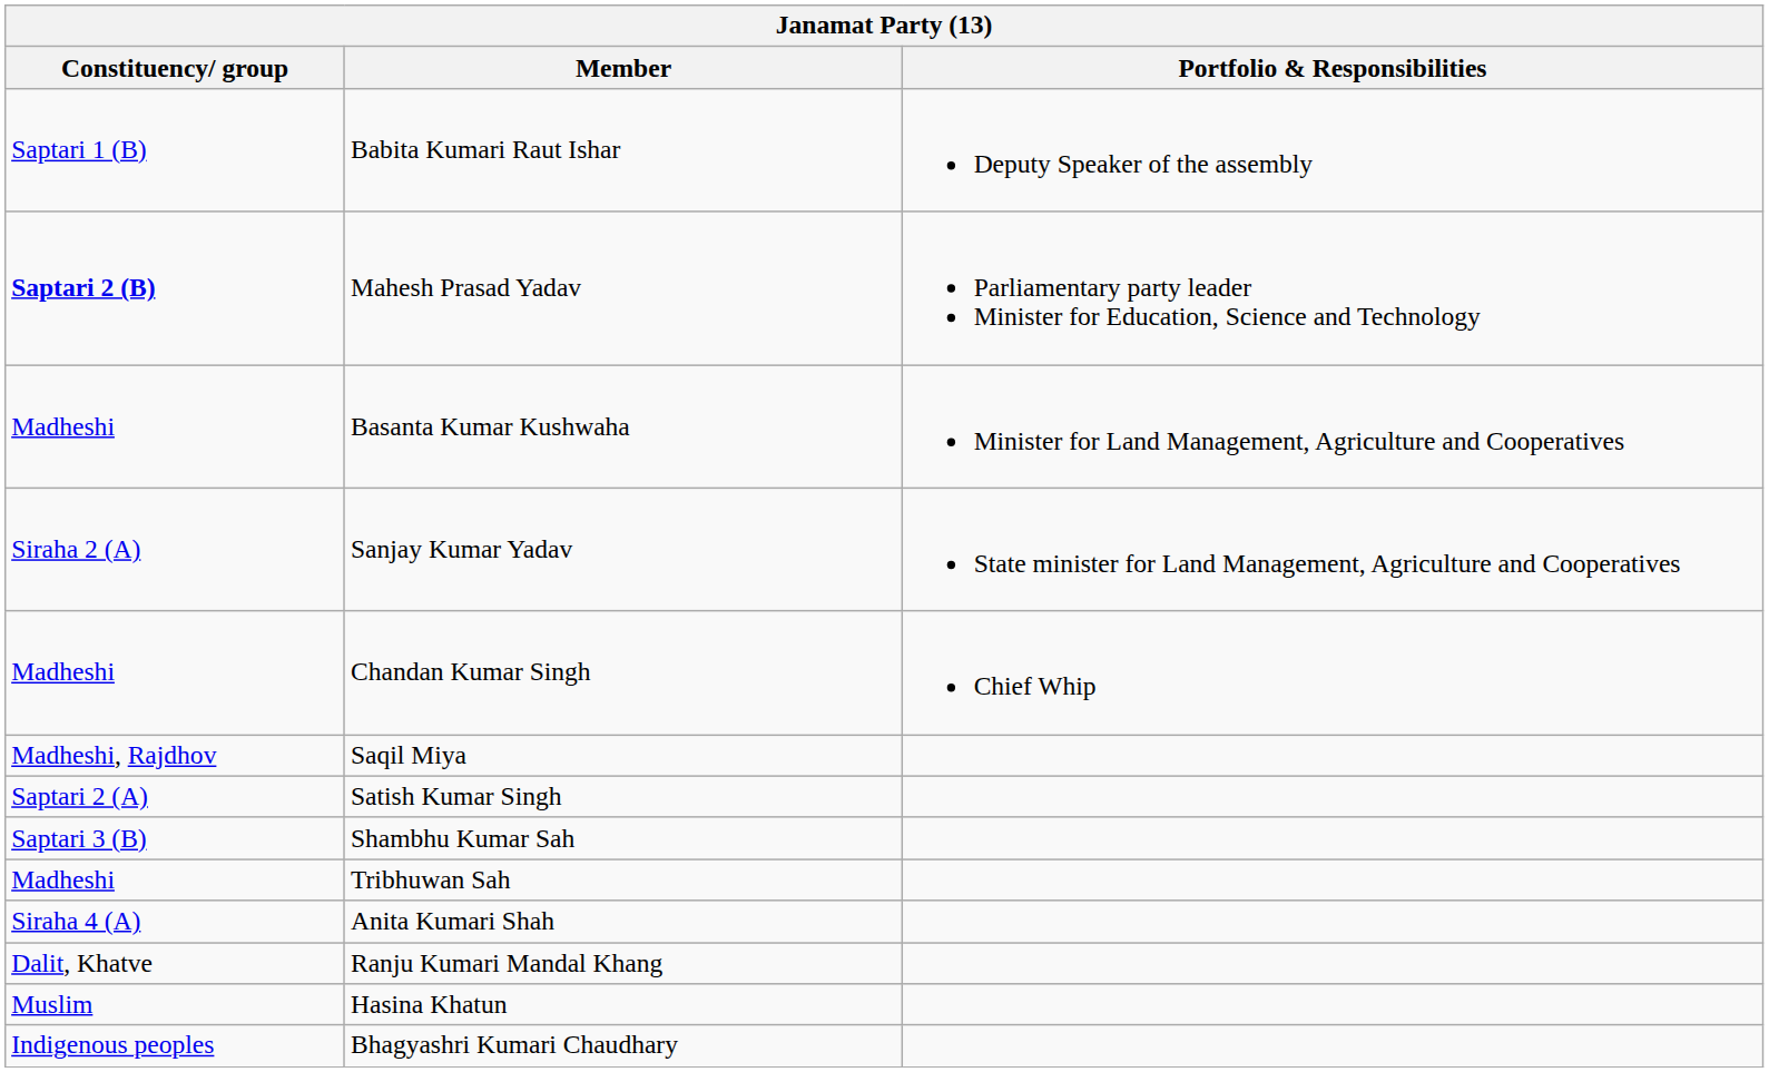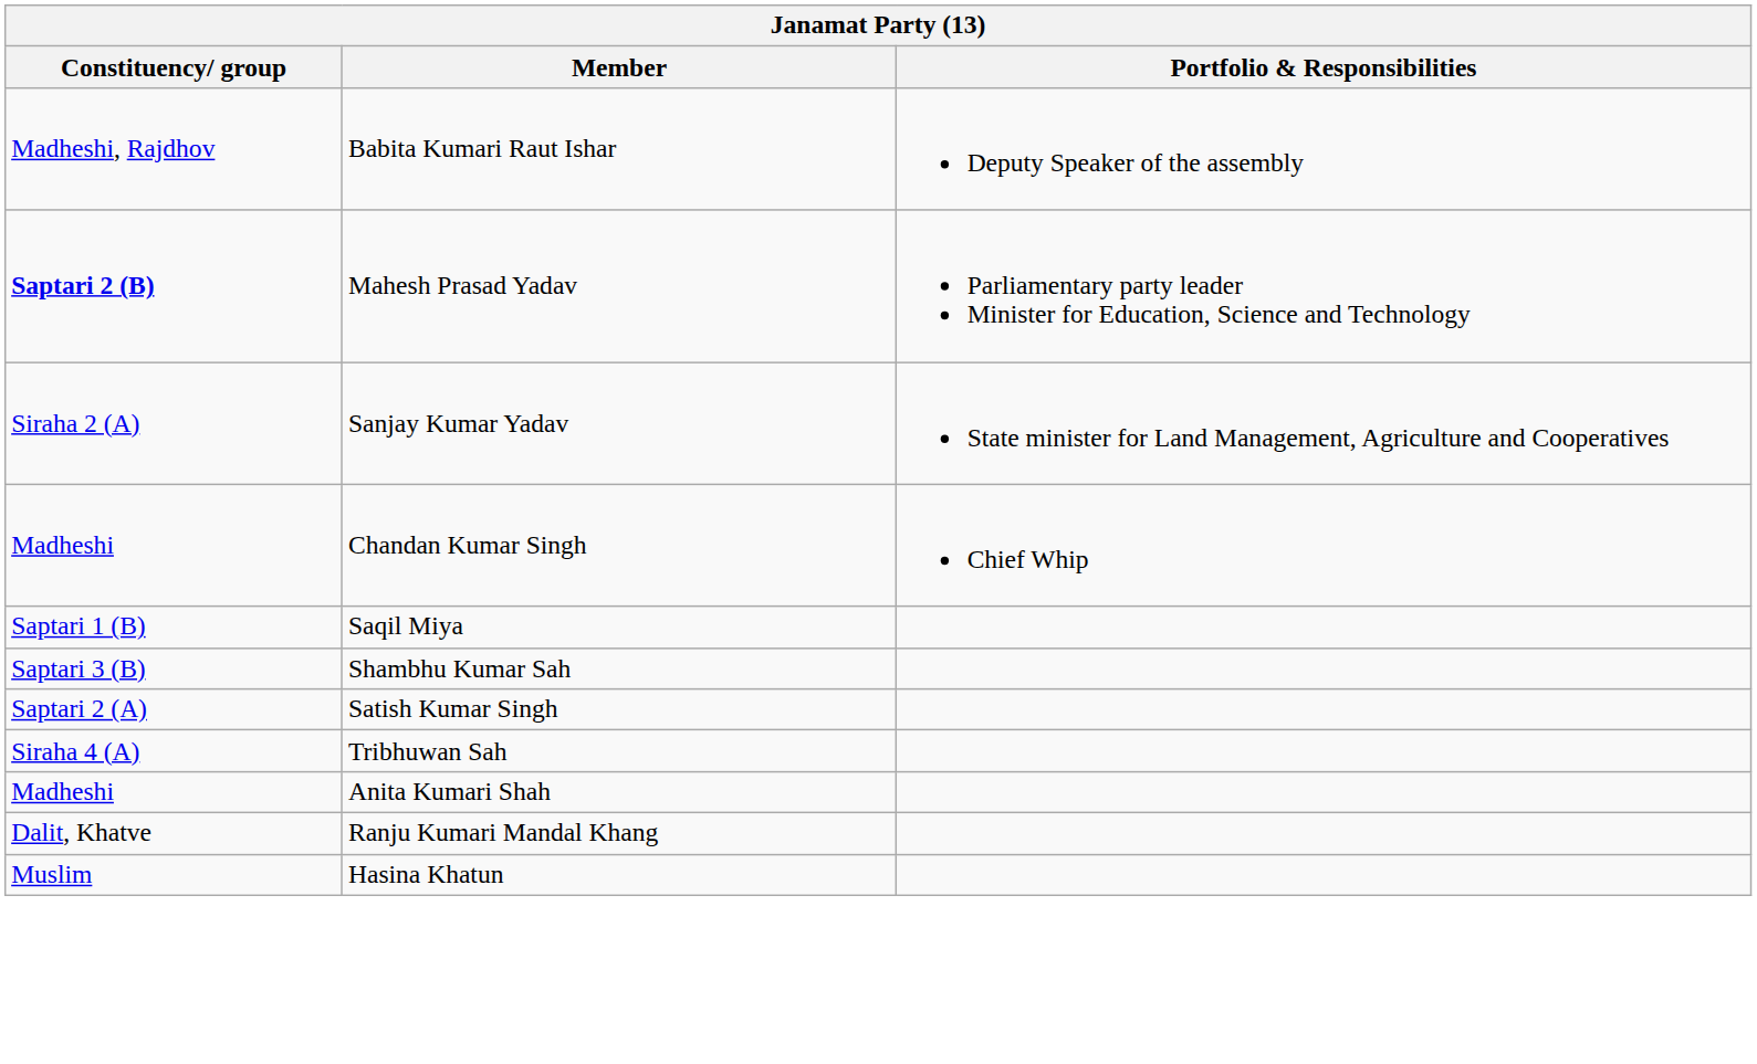Babita Kumari Raut Ishar | Constituency/ group: Saptari 1 (B) -> Madheshi, Rajdhov
- row: Madheshi | Basanta Kumar Kushwaha | Minister for Land Management, Agriculture and Cooperatives
Saqil Miya | Constituency/ group: Madheshi, Rajdhov -> Saptari 1 (B)
rows swapped: Satish Kumar Singh <-> Shambhu Kumar Sah
Tribhuwan Sah | Constituency/ group: Madheshi -> Siraha 4 (A)
Anita Kumari Shah | Constituency/ group: Siraha 4 (A) -> Madheshi
- row: Indigenous peoples | Bhagyashri Kumari Chaudhary
